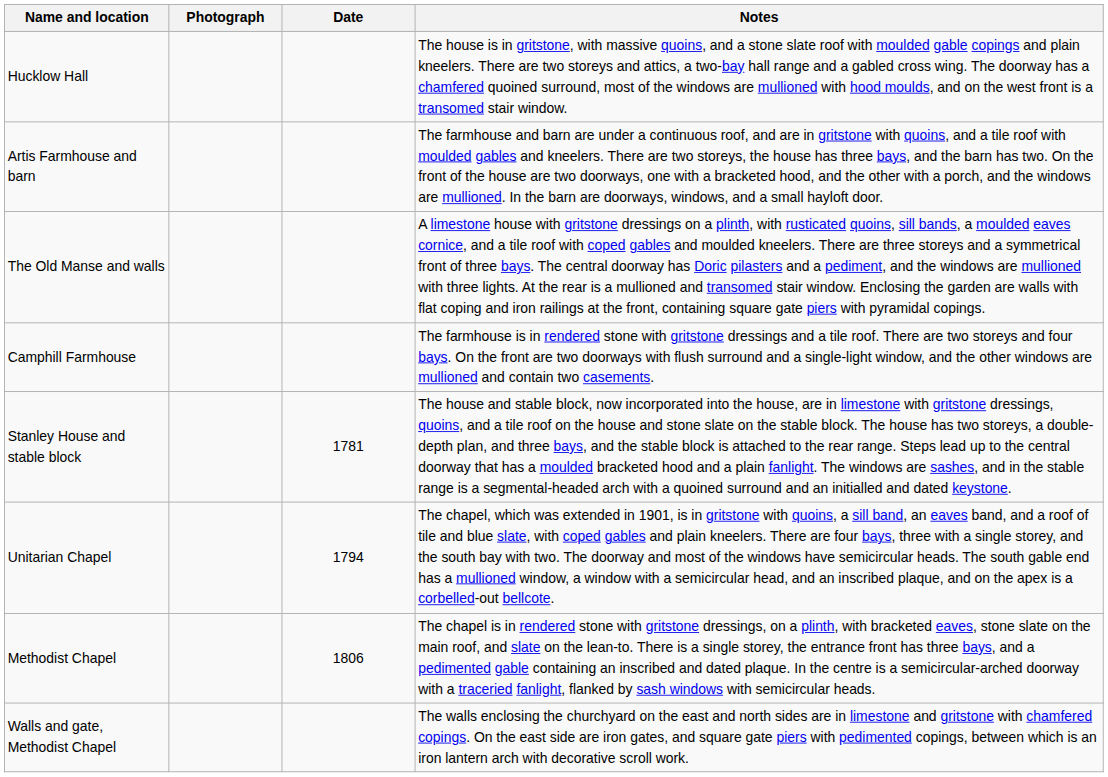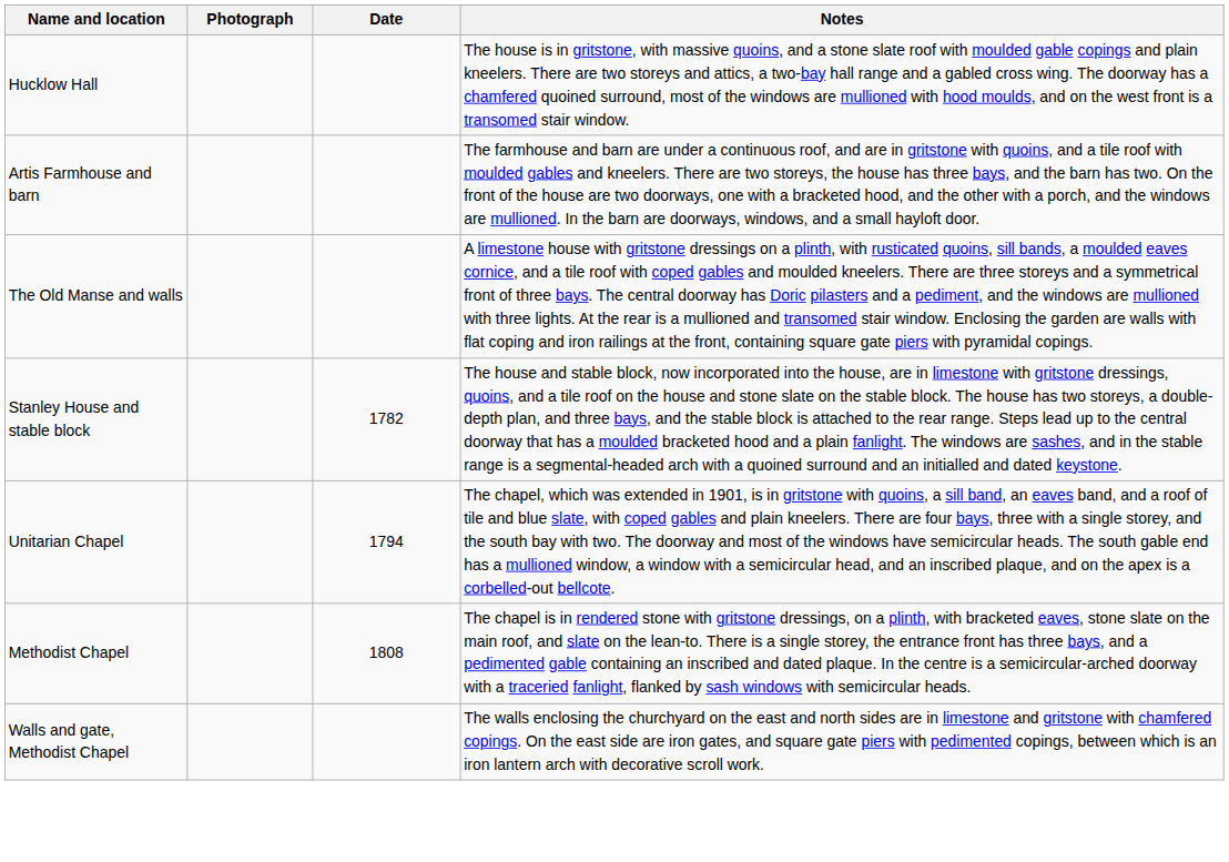- row: Camphill Farmhouse | The farmhouse is in rendered stone with gritstone dressings and a tile roof. There are two storeys and four bays. On the front are two doorways with flush surround and a single-light window, and the other windows are mullioned and contain two casements.
Stanley House and stable block | Date: 1781 -> 1782
Methodist Chapel | Date: 1806 -> 1808
